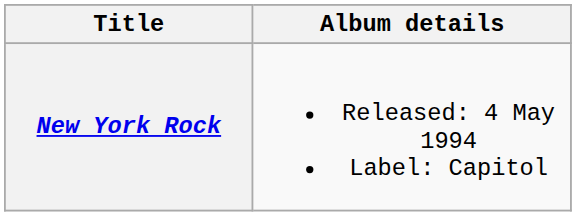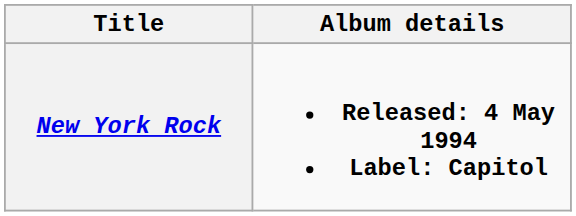New York Rock | Album details: normal -> bold
